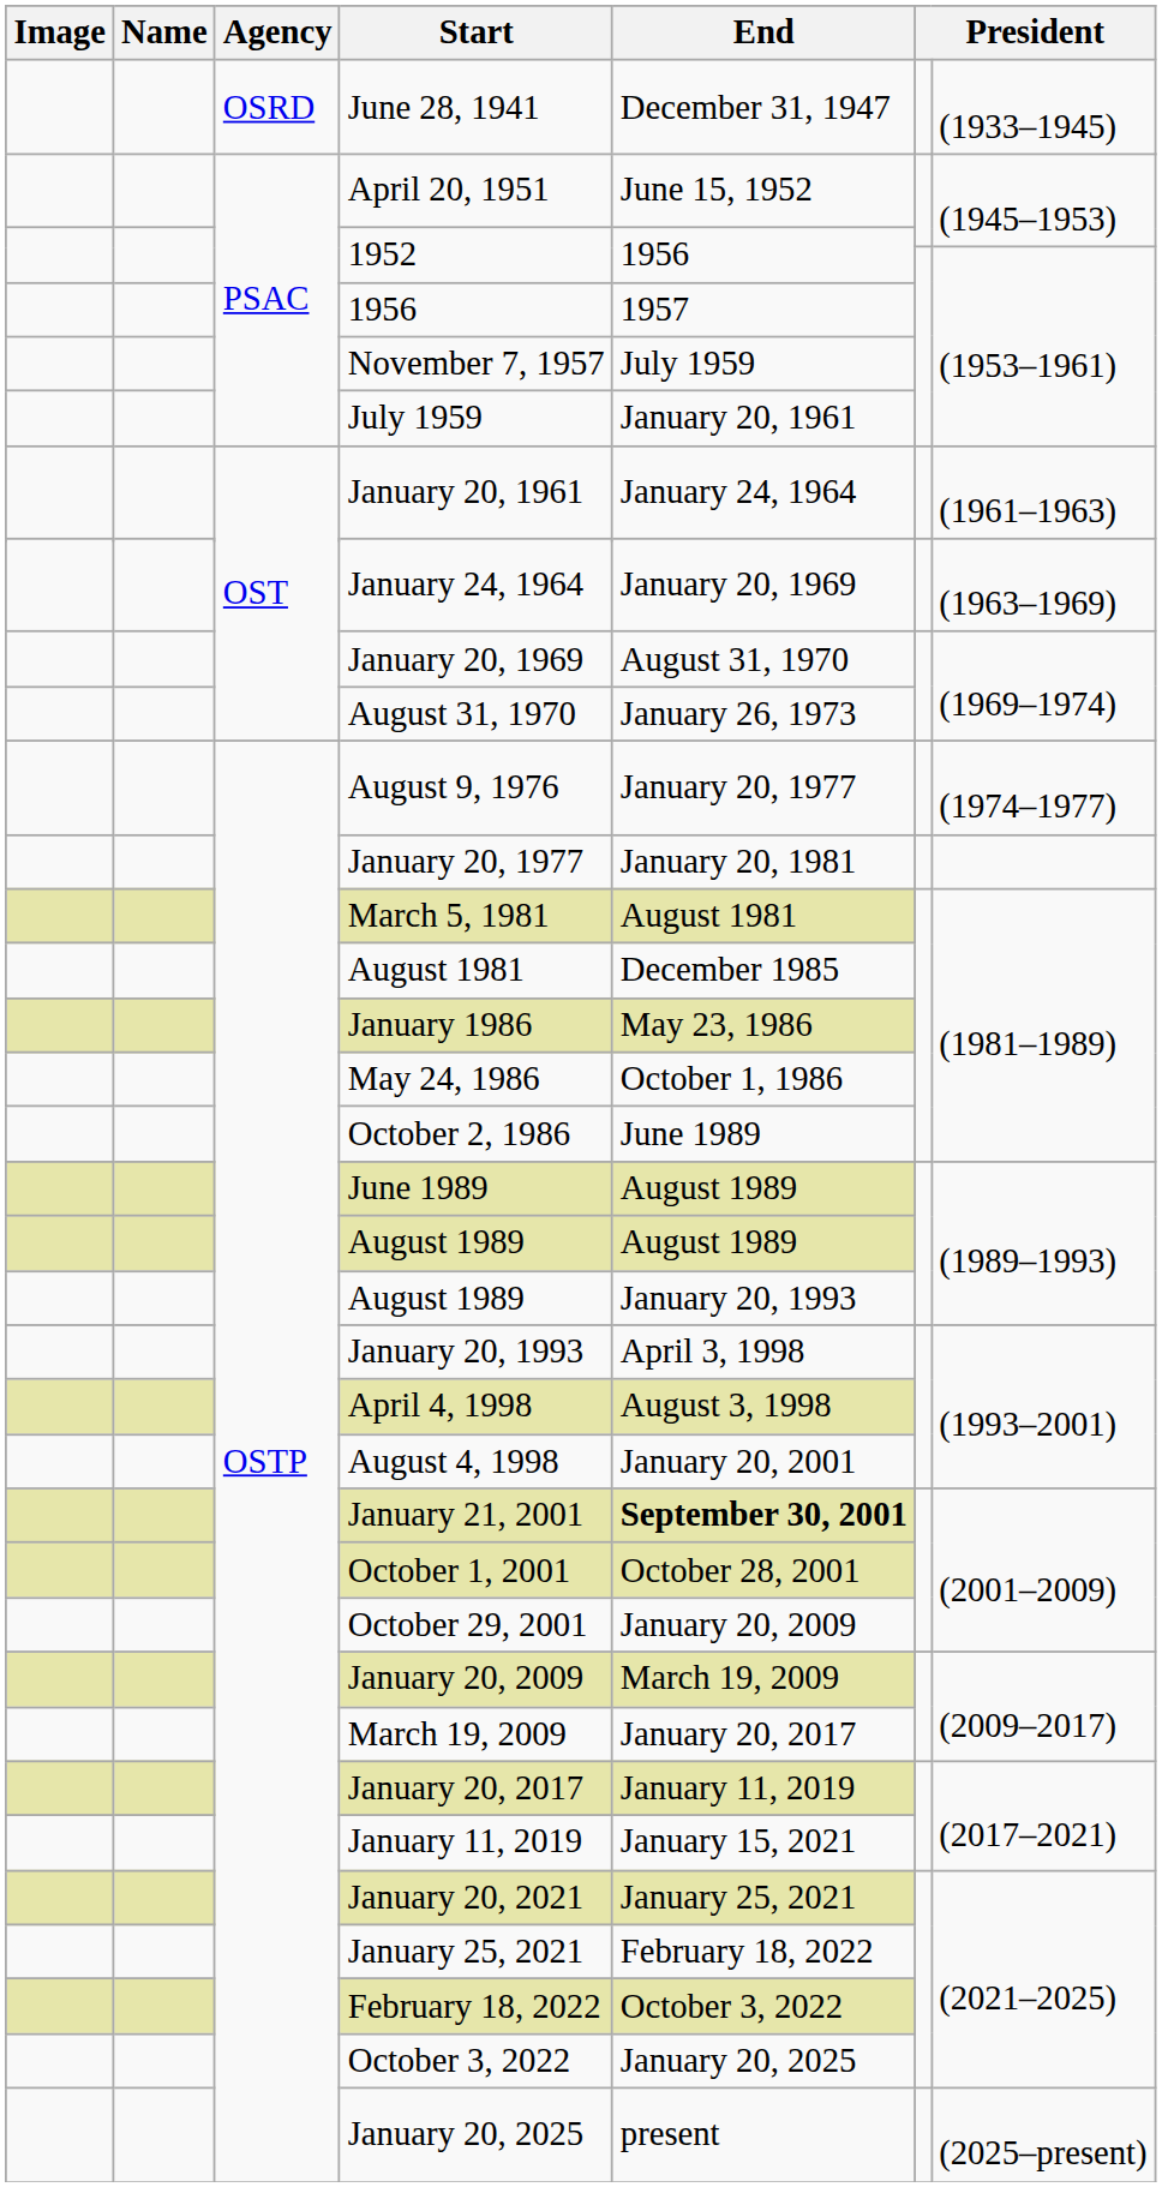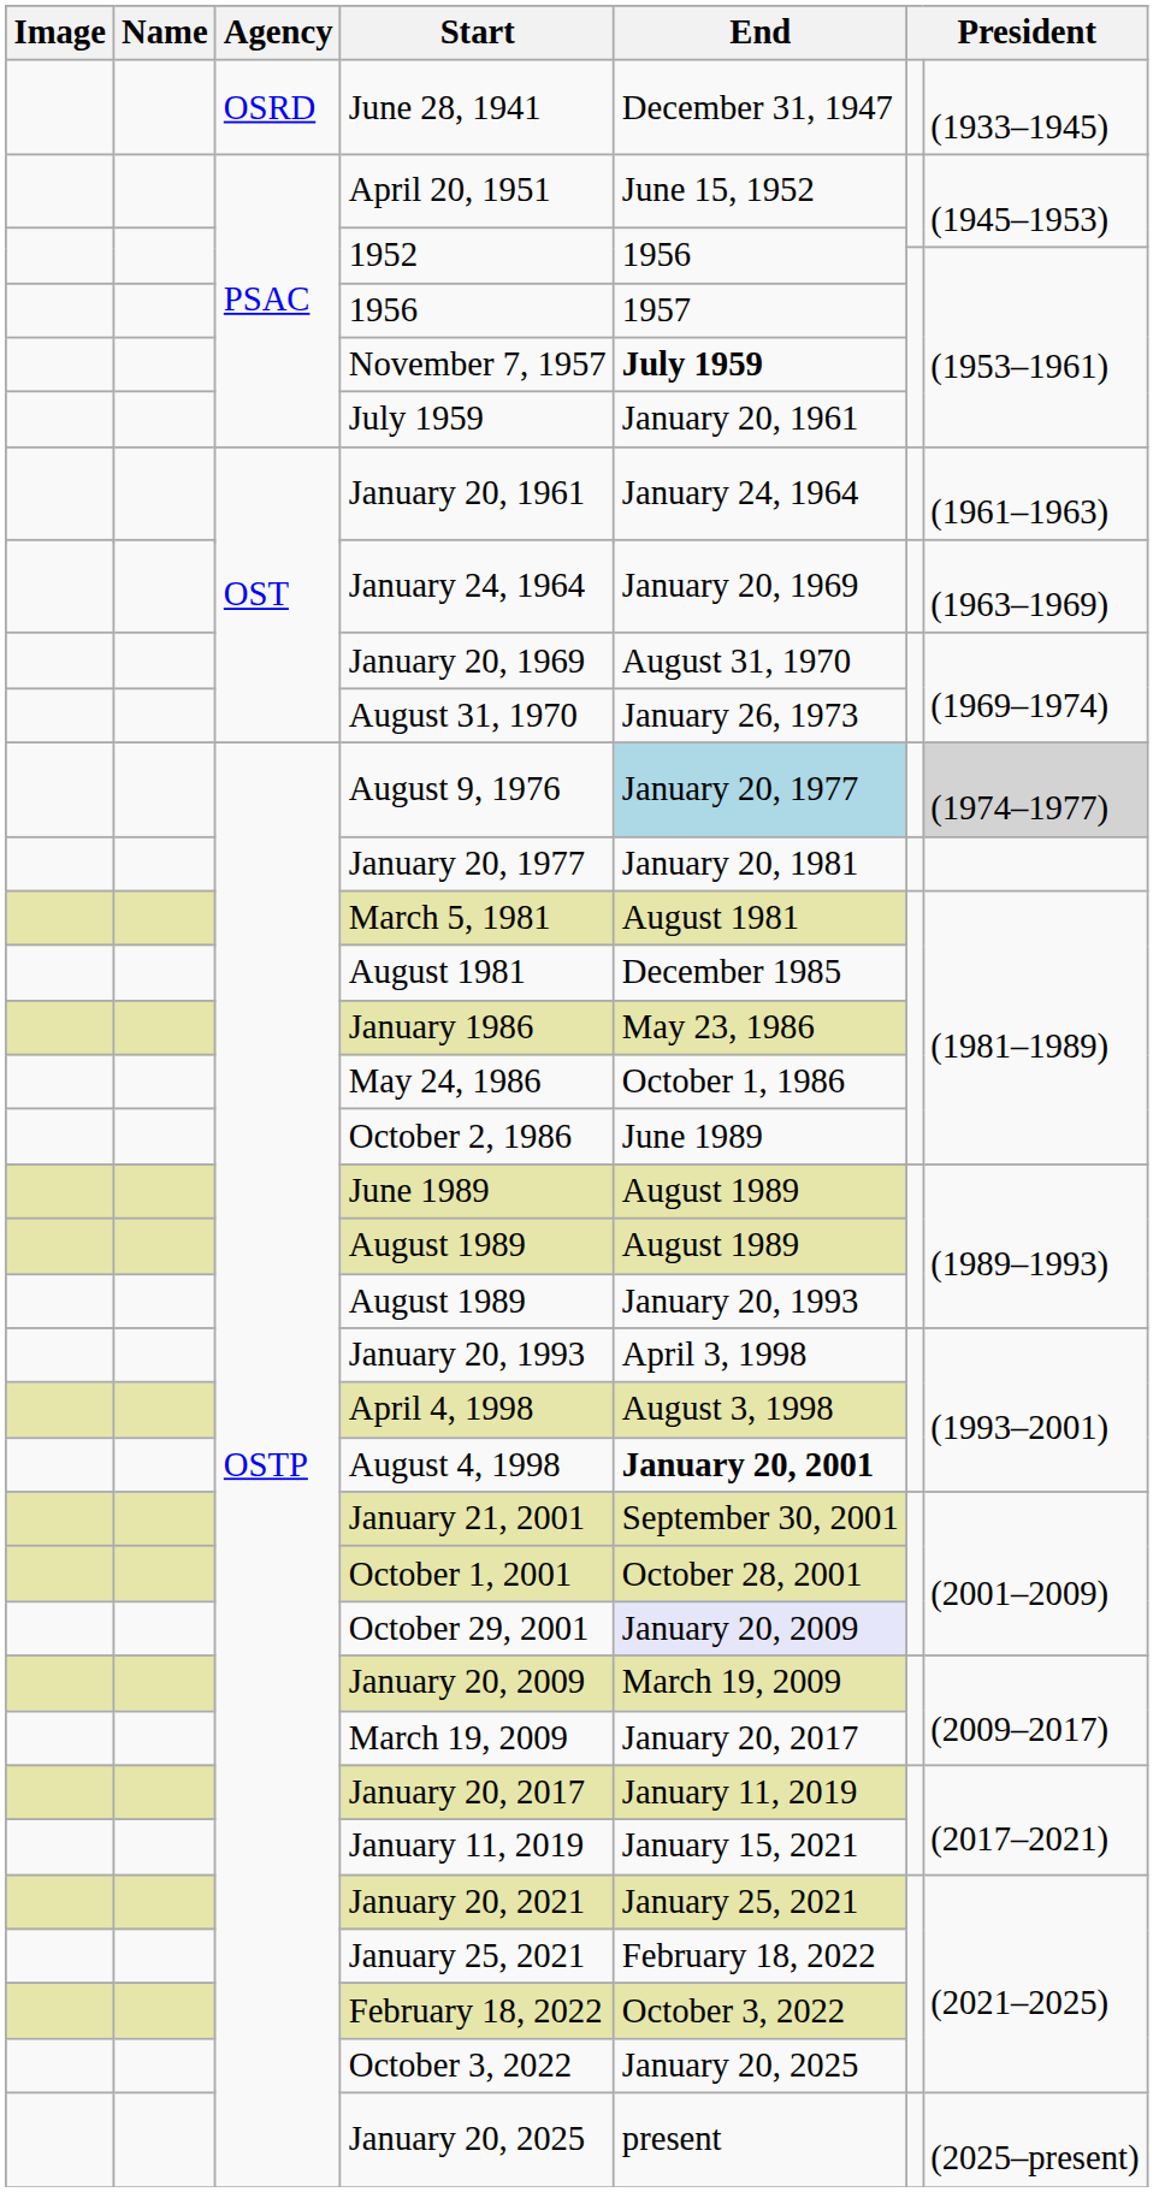November 7, 1957 | End: normal -> bold
August 9, 1976 | End: no background -> lightblue background
August 9, 1976 | column 7: no background -> lightgrey background
August 4, 1998 | End: normal -> bold
January 21, 2001 | End: bold -> normal
October 29, 2001 | End: no background -> lavender background
